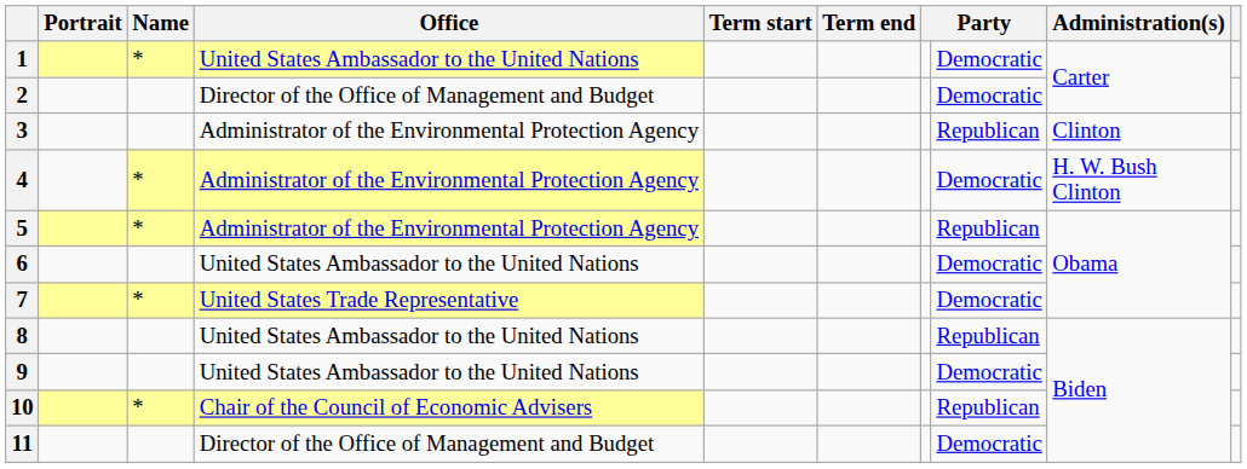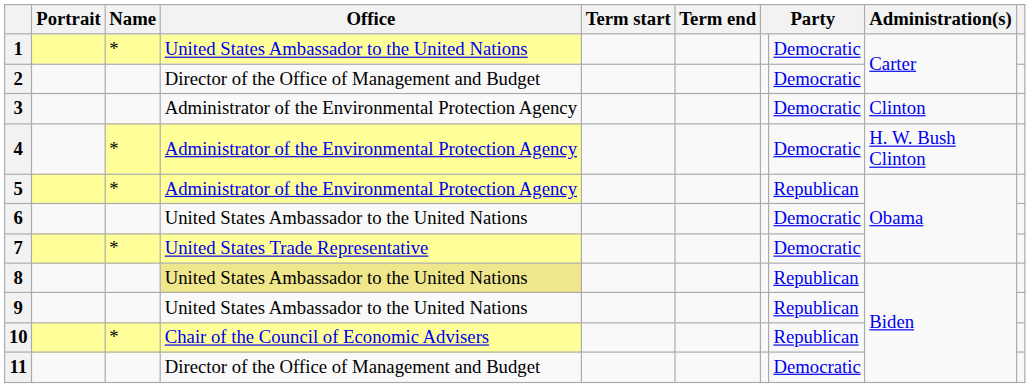3 | column 8: Republican -> Democratic
8 | Office: no background -> khaki background
9 | column 8: Democratic -> Republican
